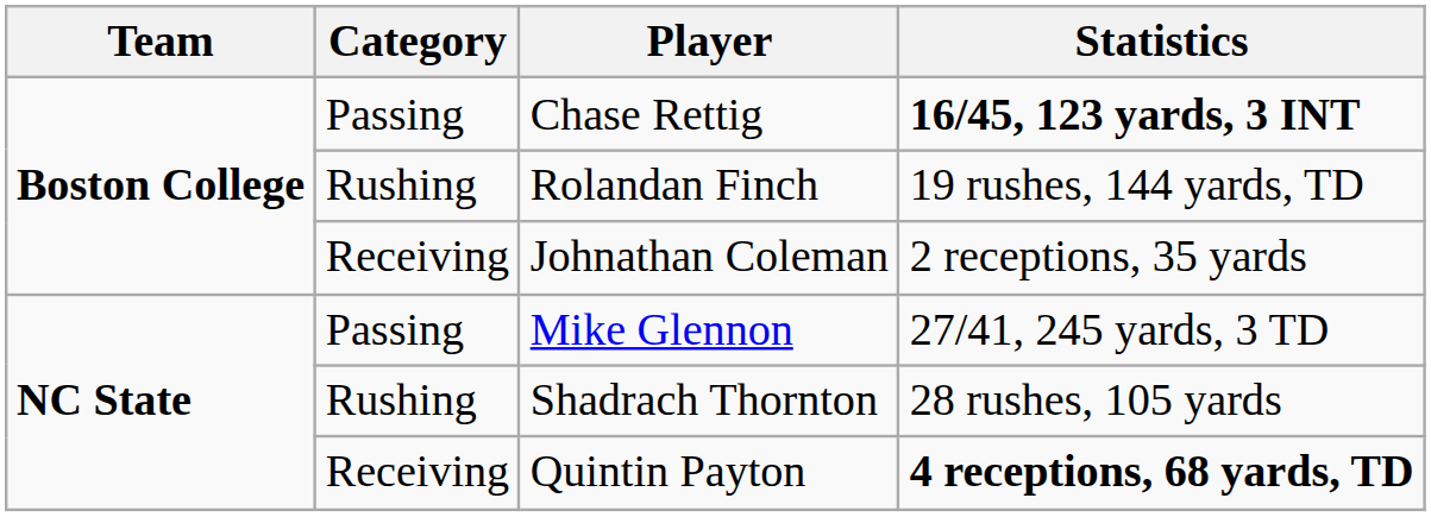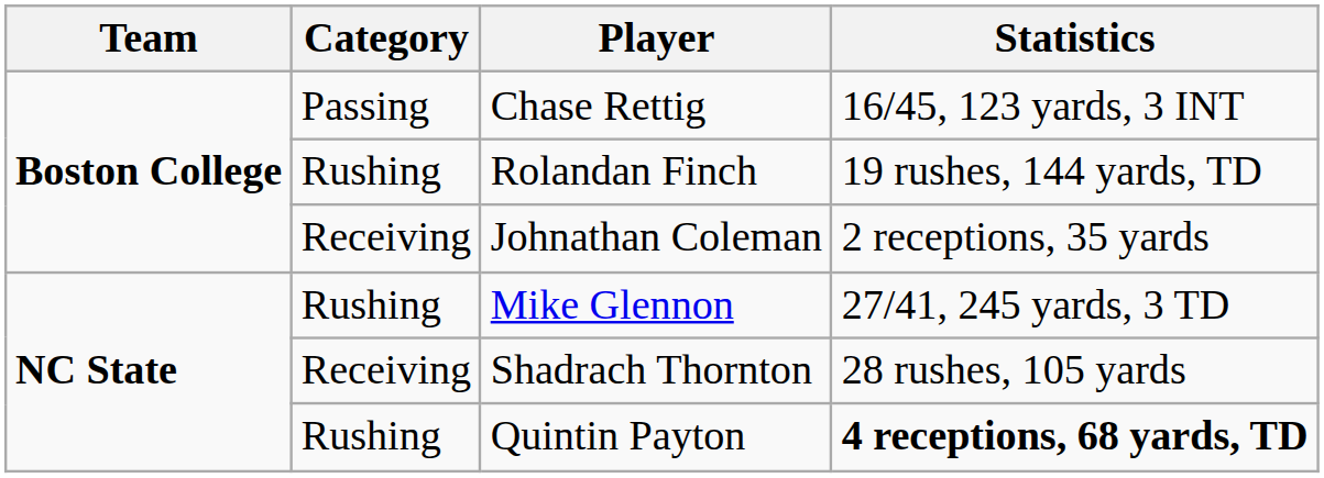Chase Rettig | Statistics: bold -> normal
Mike Glennon | Category: Passing -> Rushing
Shadrach Thornton | Category: Rushing -> Receiving
Quintin Payton | Category: Receiving -> Rushing
